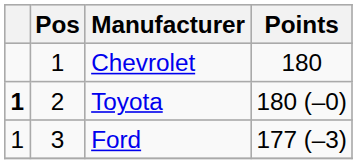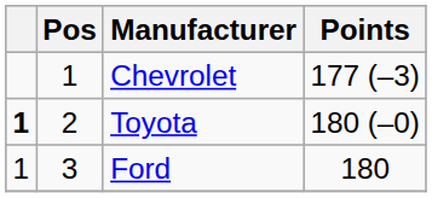Chevrolet | Points: 180 -> 177 (–3)
Ford | Points: 177 (–3) -> 180
